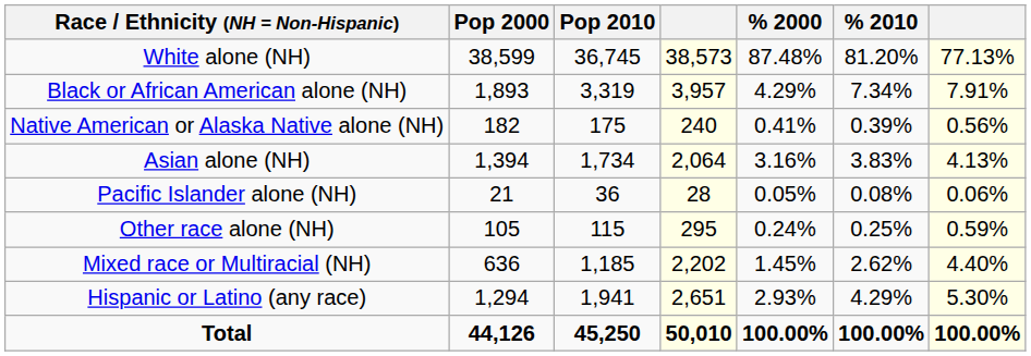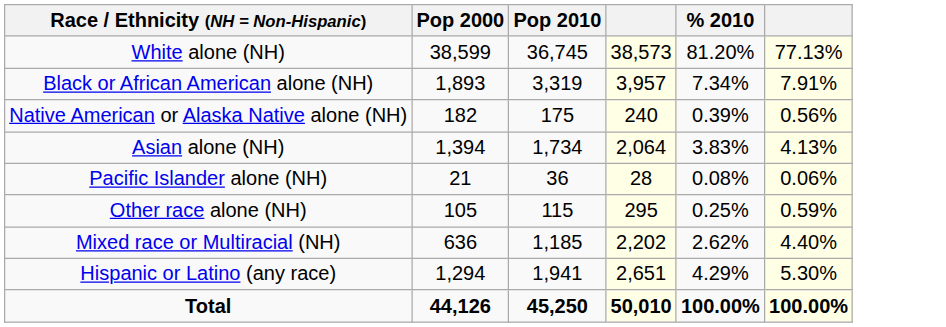- column: % 2000 | 87.48% | 4.29% | 0.41% | 3.16% | 0.05% | 0.24% | 1.45% | 2.93% | 100.00%
